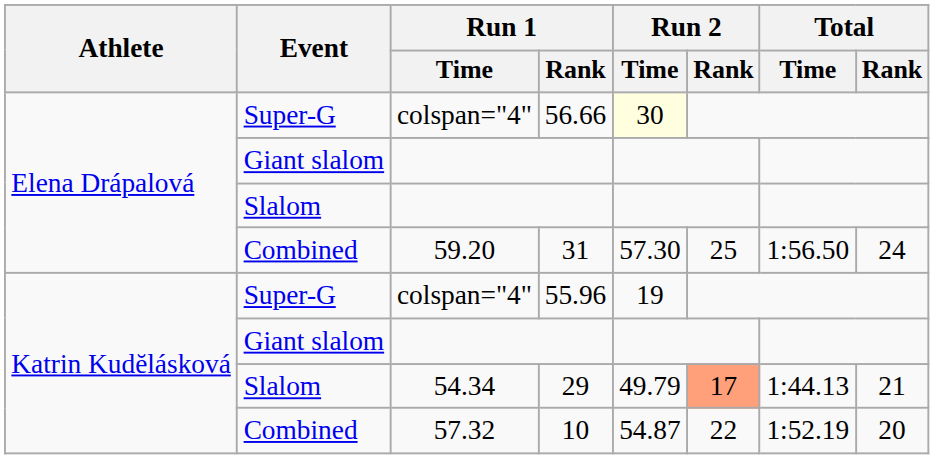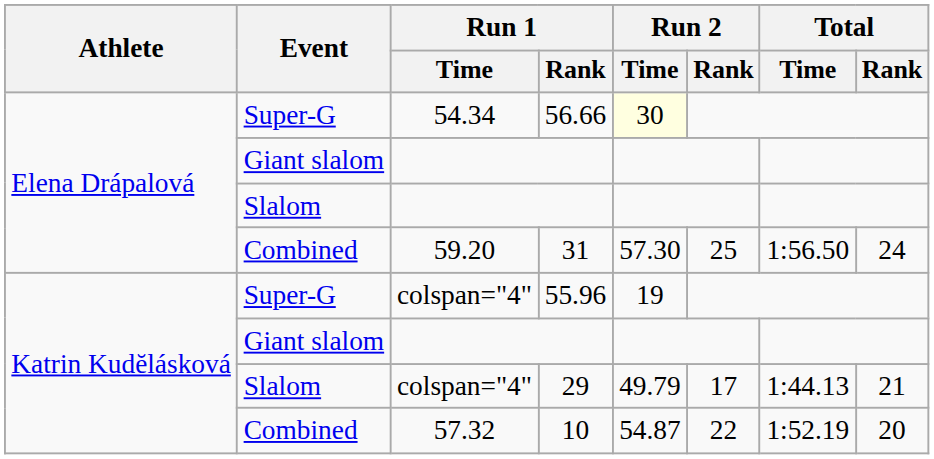56.66 | Run 1 / Time: colspan="4" -> 54.34
29 | Run 1 / Time: 54.34 -> colspan="4"
29 | Run 2 / Rank: lightsalmon background -> no background
